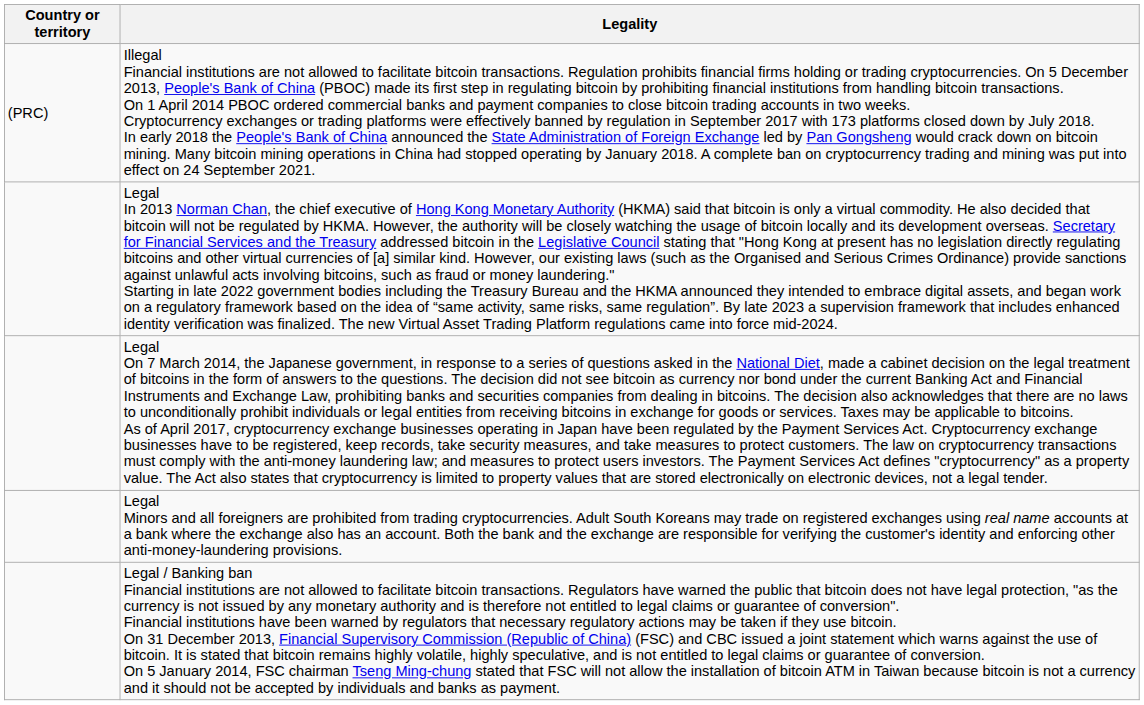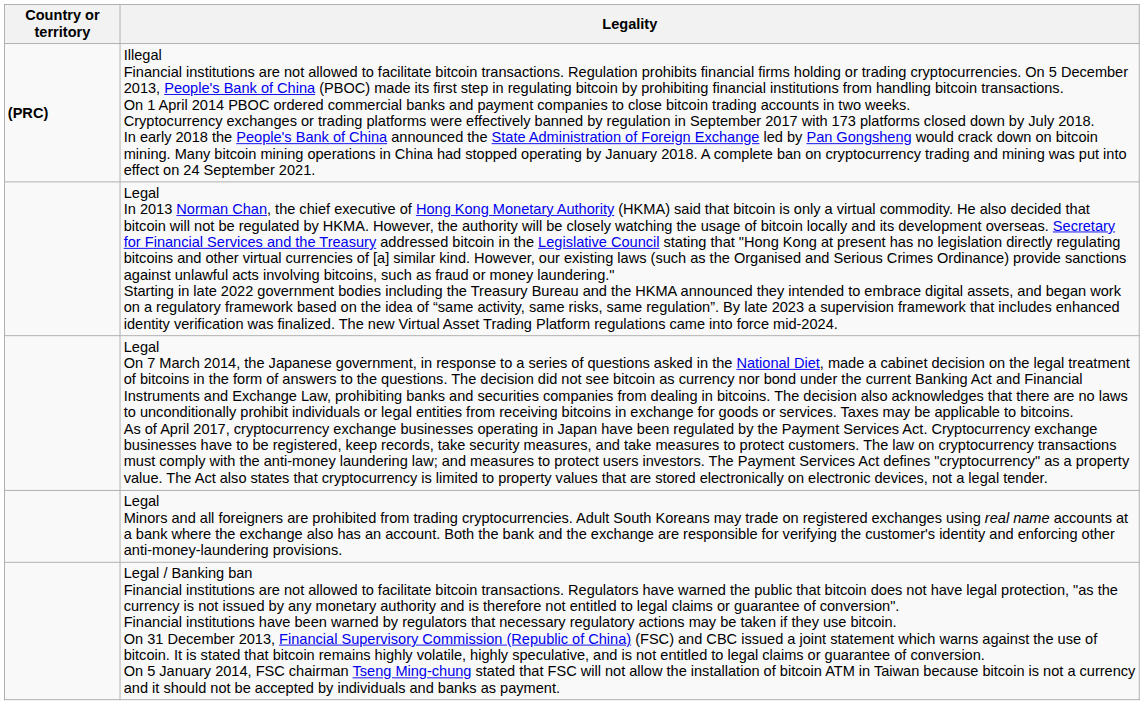row 2 | Country or territory: normal -> bold
